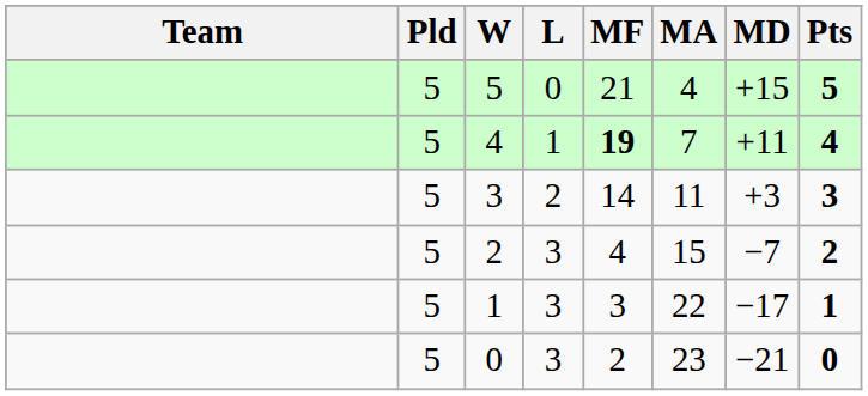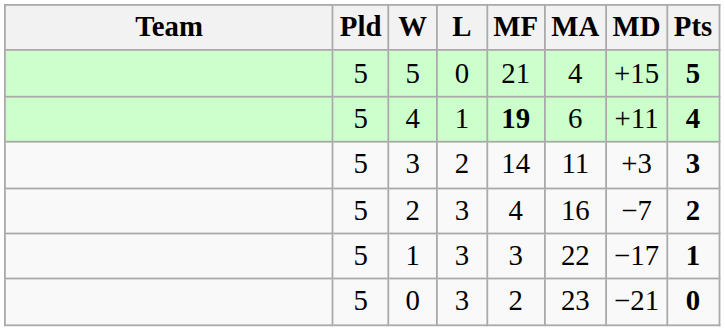row 3 | MA: 7 -> 6
row 5 | MA: 15 -> 16
